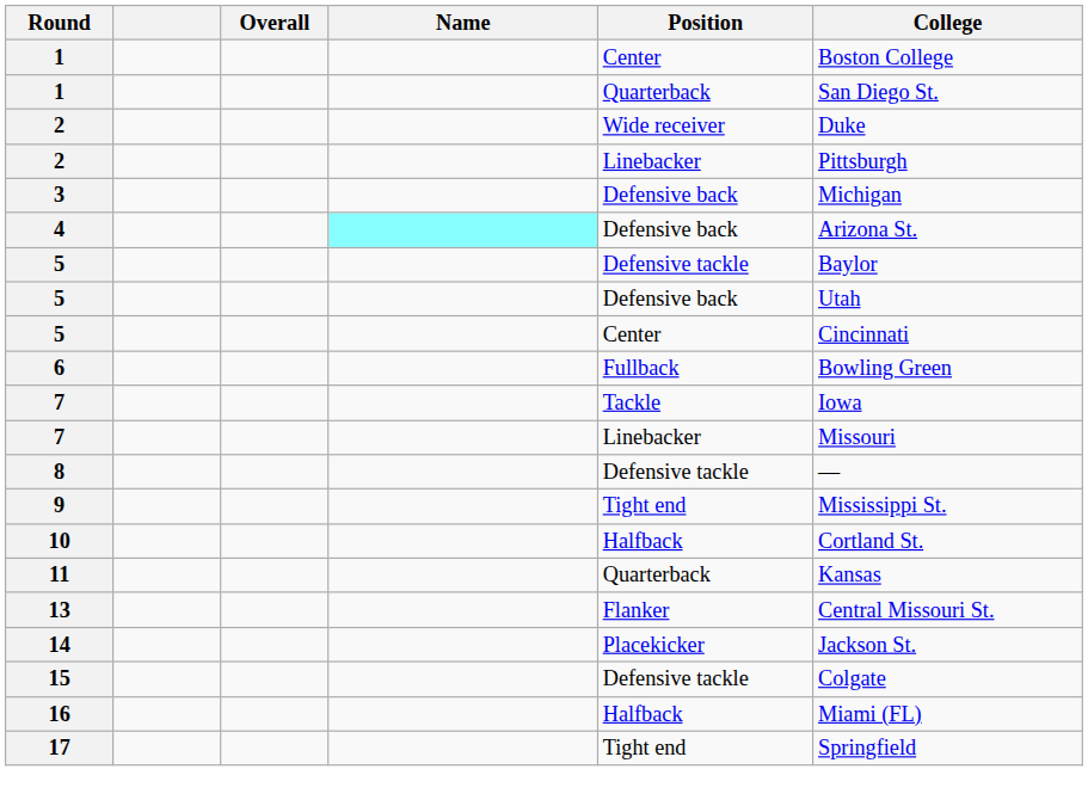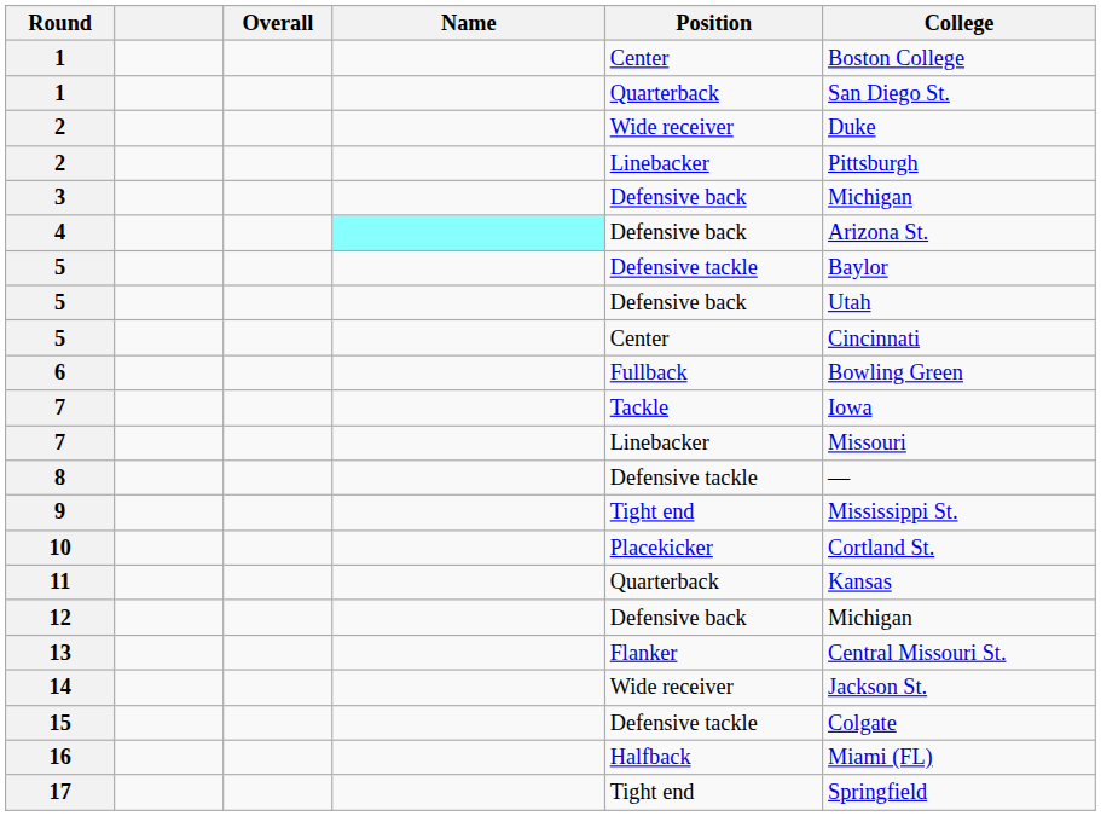10 | Position: Halfback -> Placekicker
+ row: 12 | Defensive back | Michigan
14 | Position: Placekicker -> Wide receiver
